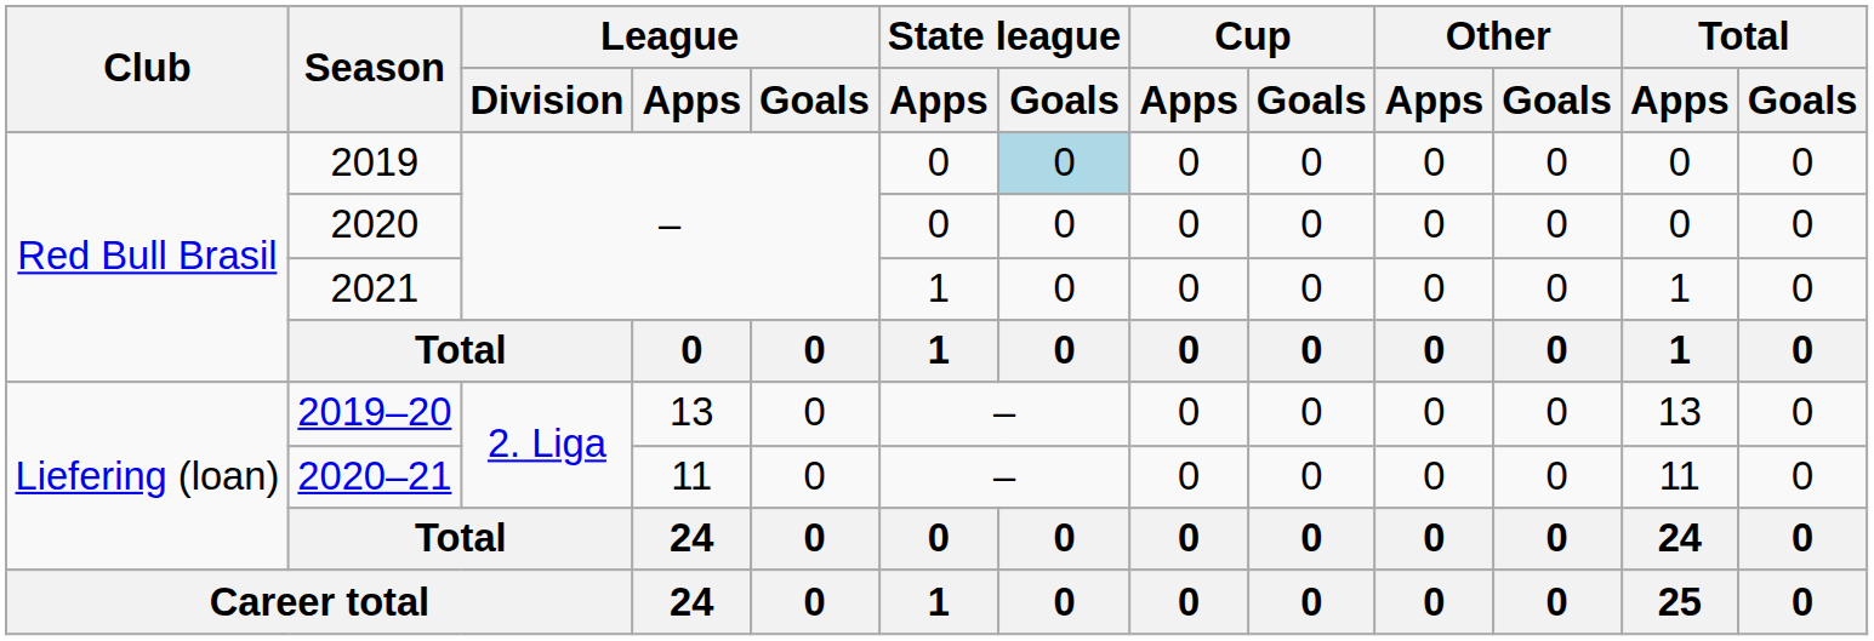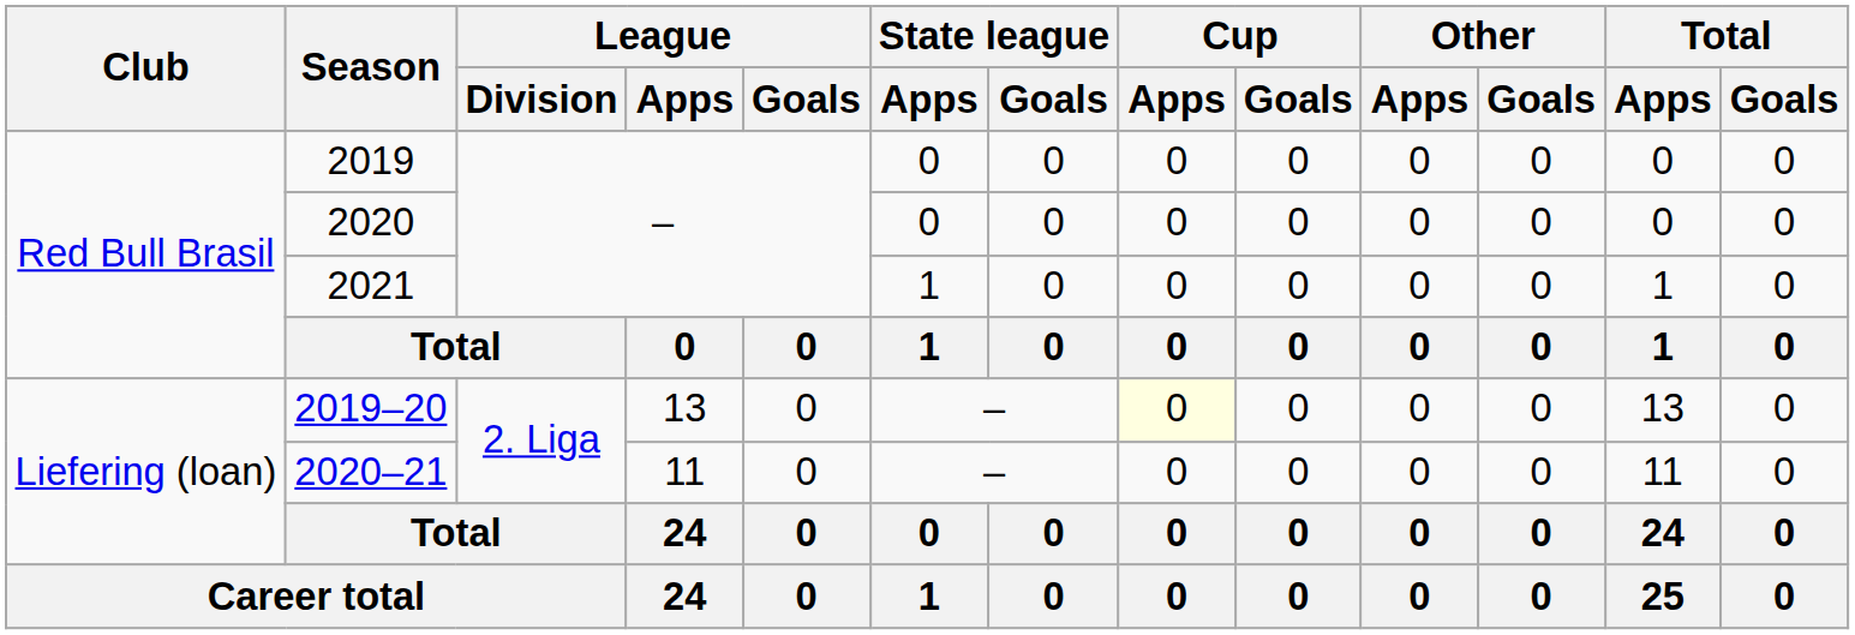2019 | State league / Goals: lightblue background -> no background
2019–20 | Cup / Apps: no background -> lightyellow background
